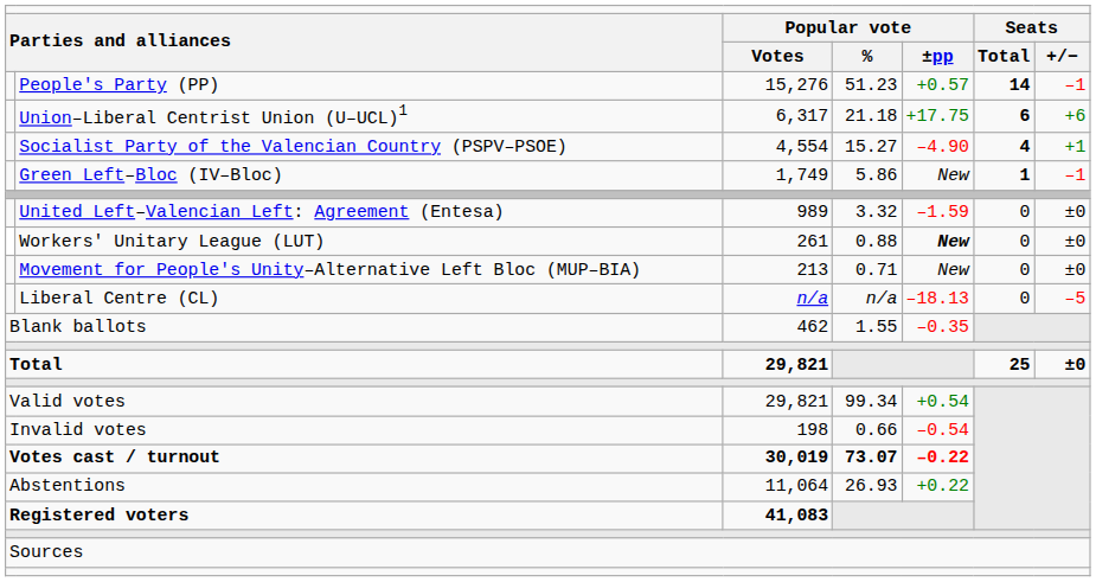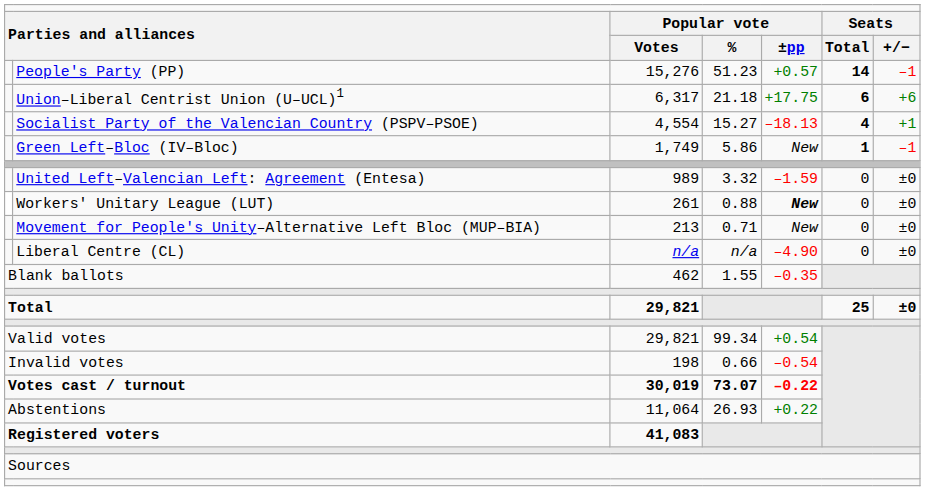Socialist Party of the Valencian Country (PSPV–PSOE) | column 5: –4.90 -> –18.13
Liberal Centre (CL) | column 5: –18.13 -> –4.90
Liberal Centre (CL) | column 7: –5 -> ±0
